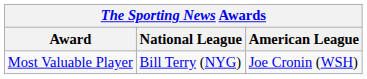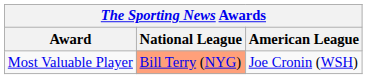Most Valuable Player | National League: no background -> lightsalmon background
